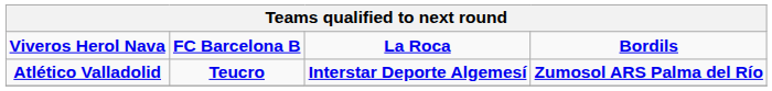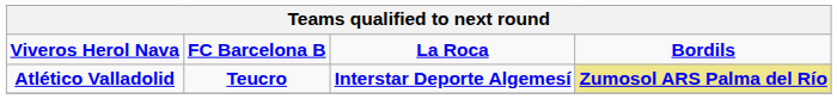Atlético Valladolid | Bordils: no background -> khaki background
